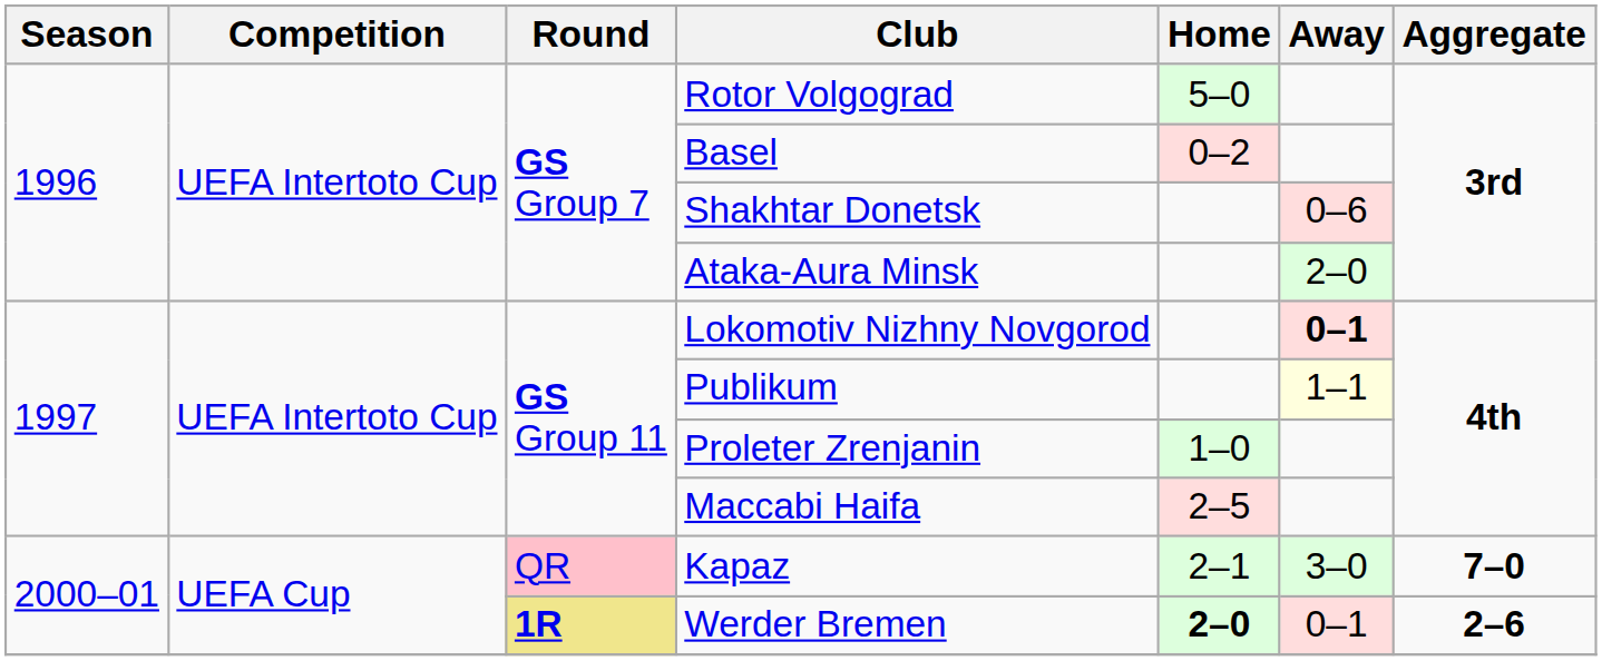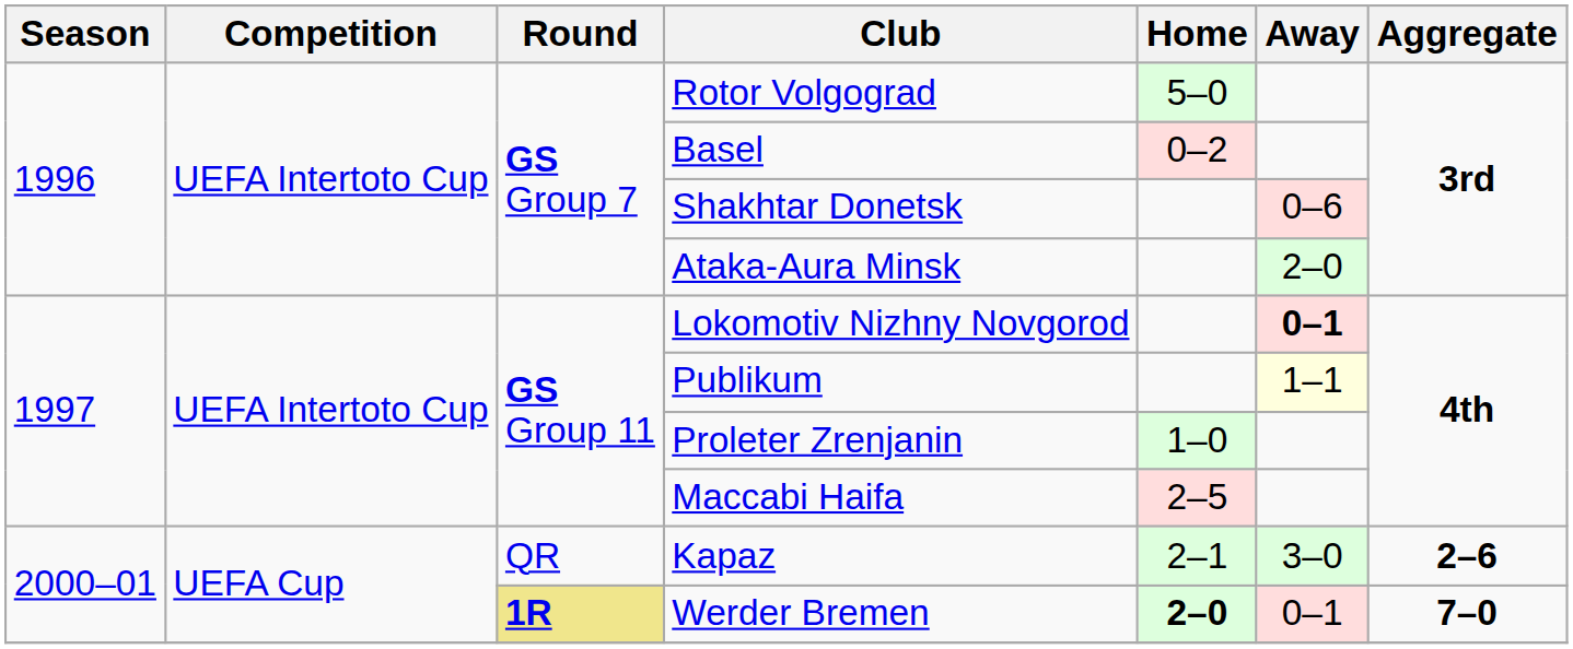Kapaz | Round: pink background -> no background
Kapaz | Aggregate: 7–0 -> 2–6
Werder Bremen | Aggregate: 2–6 -> 7–0
